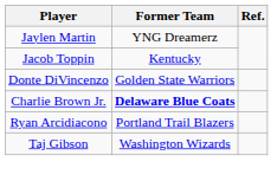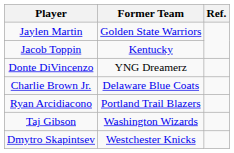Jaylen Martin | Former Team: YNG Dreamerz -> Golden State Warriors
Donte DiVincenzo | Former Team: Golden State Warriors -> YNG Dreamerz
Charlie Brown Jr. | Former Team: bold -> normal
+ row: Dmytro Skapintsev | Westchester Knicks
